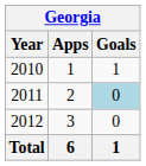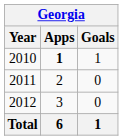2010 | Apps: normal -> bold
2011 | Goals: lightblue background -> no background
